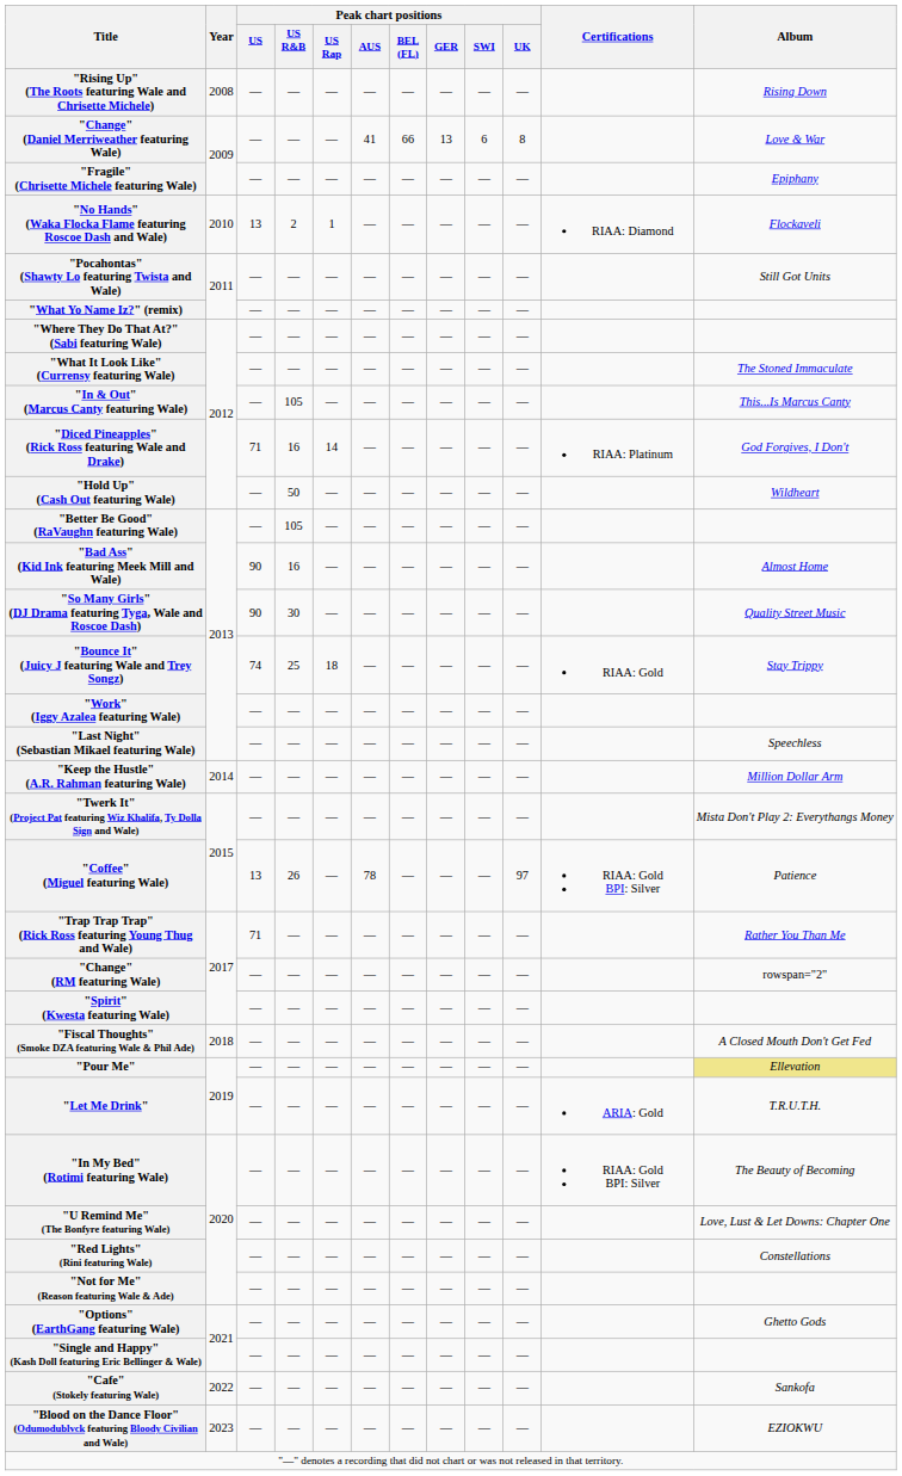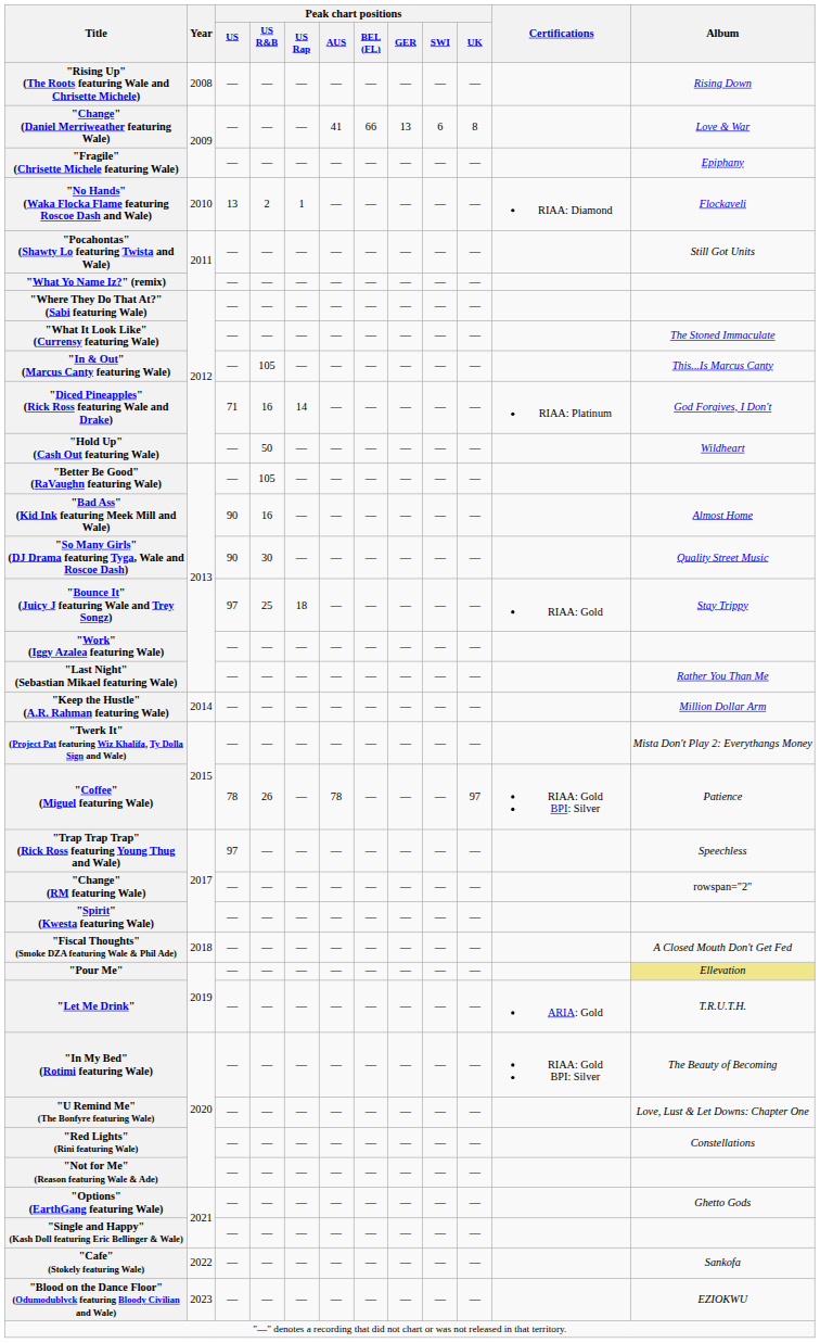"Bounce It" (Juicy J featuring Wale and Trey Songz) | Peak chart positions / US: 74 -> 97
"Last Night" (Sebastian Mikael featuring Wale) | Album: Speechless -> Rather You Than Me
"Coffee" (Miguel featuring Wale) | Peak chart positions / US: 13 -> 78
"Trap Trap Trap" (Rick Ross featuring Young Thug and Wale) | Peak chart positions / US: 71 -> 97
"Trap Trap Trap" (Rick Ross featuring Young Thug and Wale) | Album: Rather You Than Me -> Speechless
